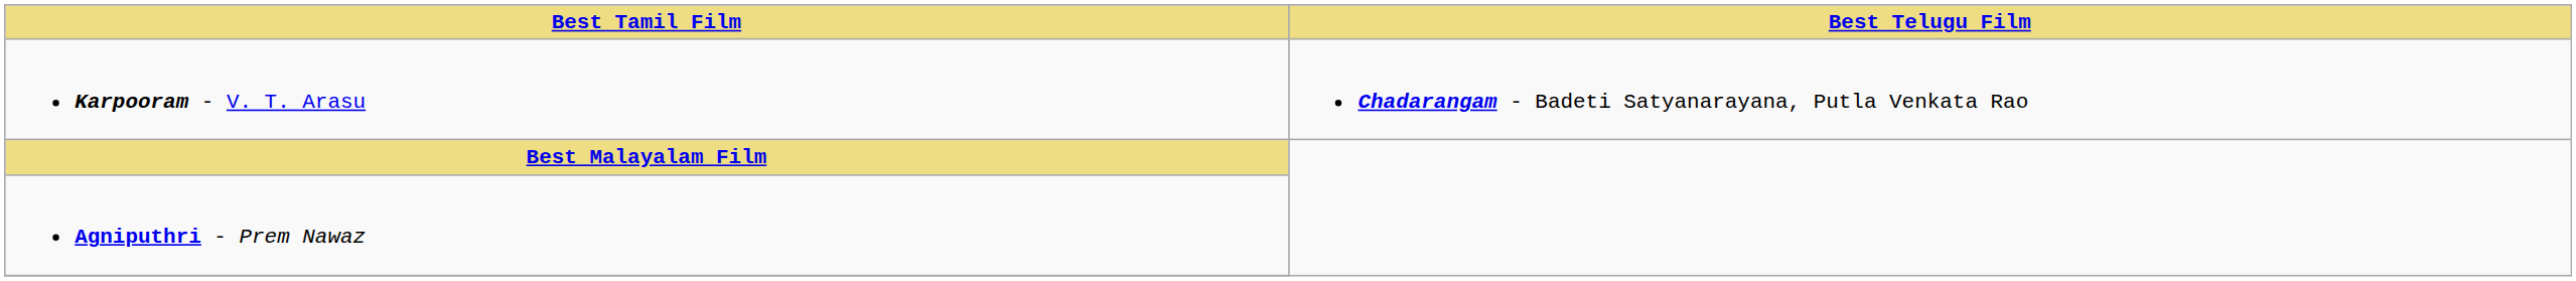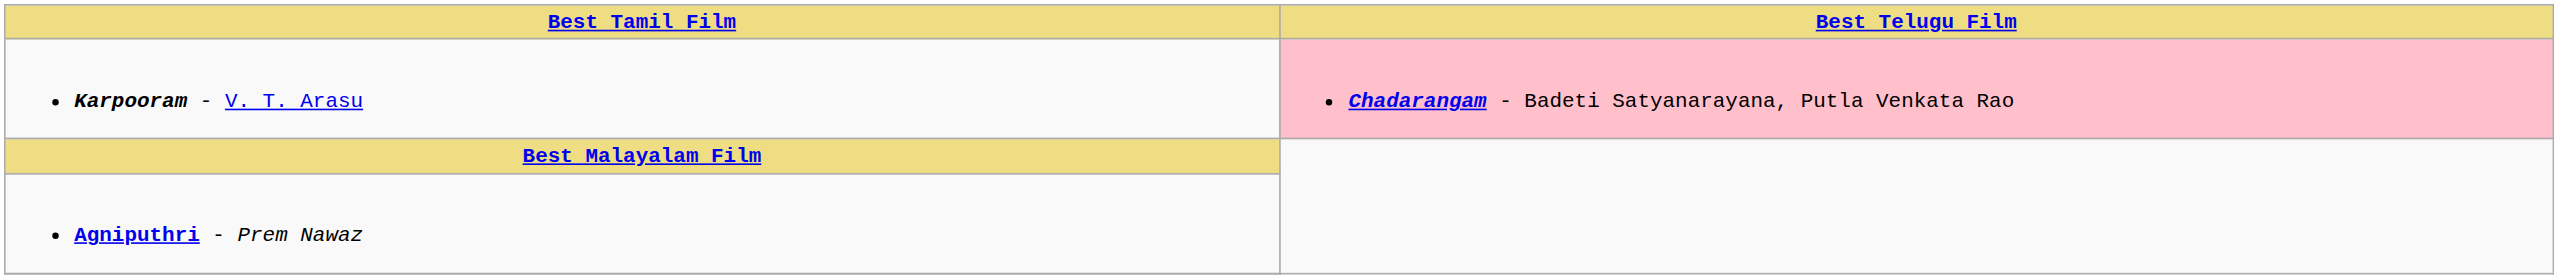Karpooram - V. T. Arasu | Best Telugu Film: no background -> pink background
